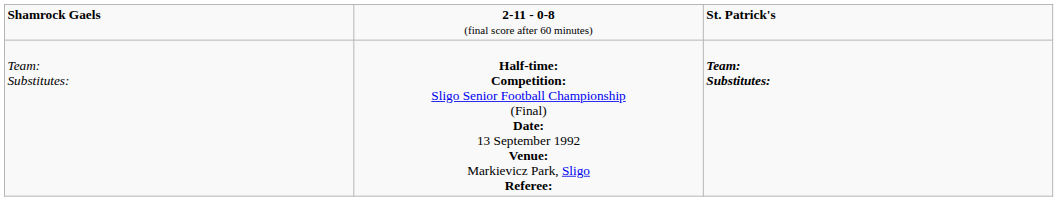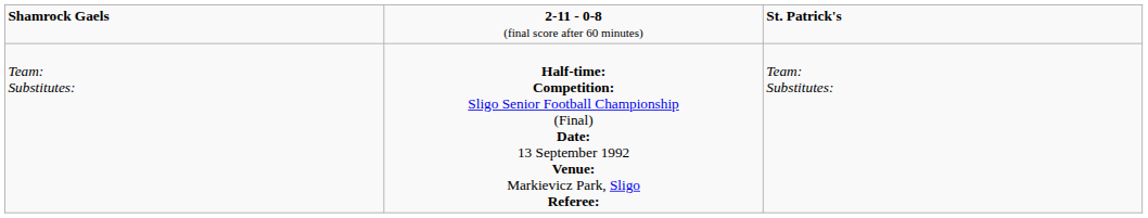row 2 | column 3: bold -> normal
